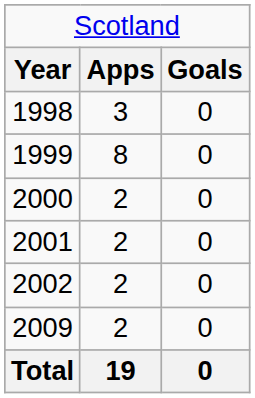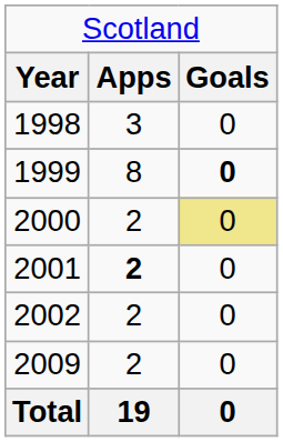1999 | column 3: normal -> bold
2000 | column 3: no background -> khaki background
2001 | column 2: normal -> bold
